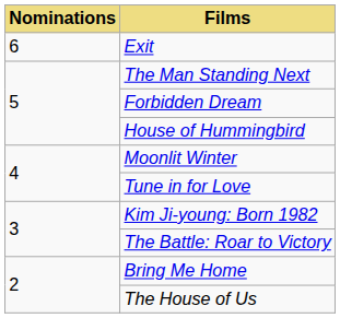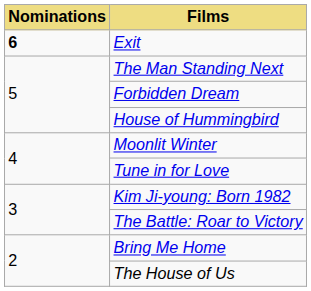Exit | Nominations: normal -> bold
